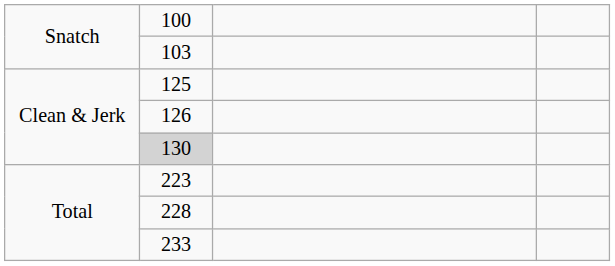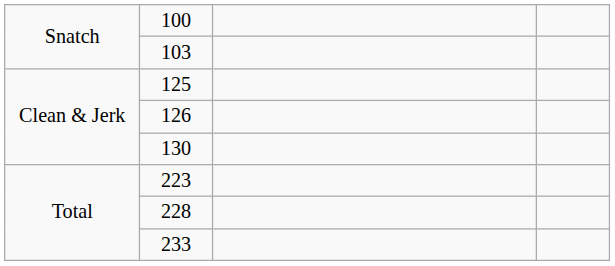130 | column 2: lightgrey background -> no background
